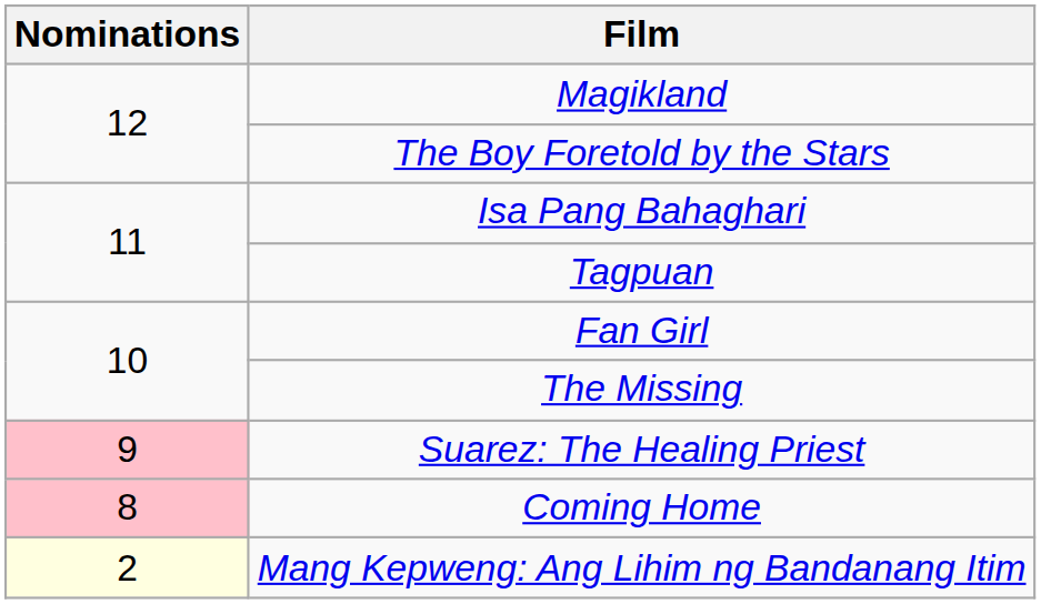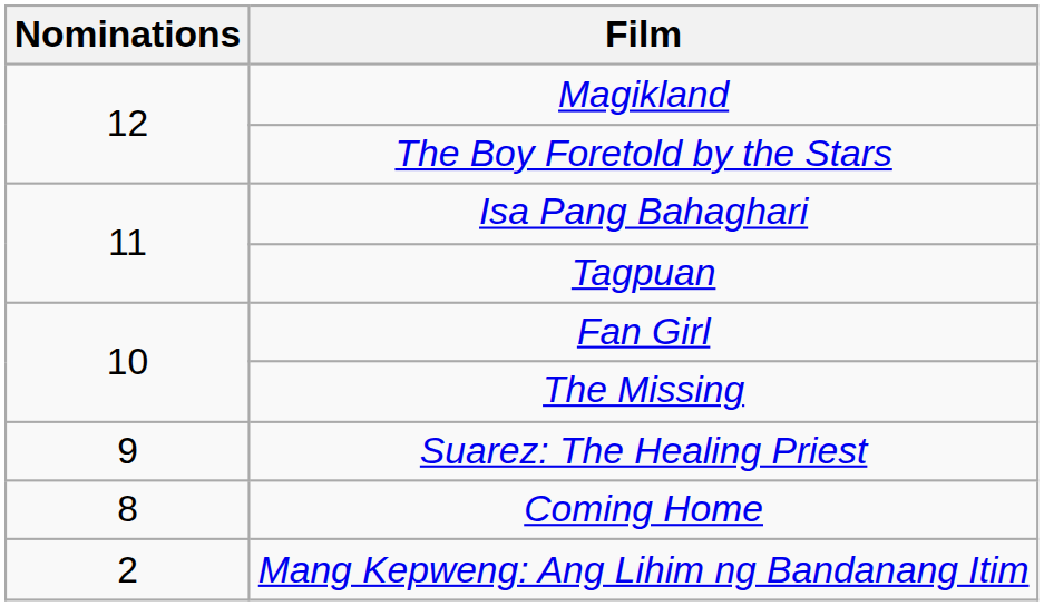Suarez: The Healing Priest | Nominations: pink background -> no background
Coming Home | Nominations: pink background -> no background
Mang Kepweng: Ang Lihim ng Bandanang Itim | Nominations: lightyellow background -> no background
